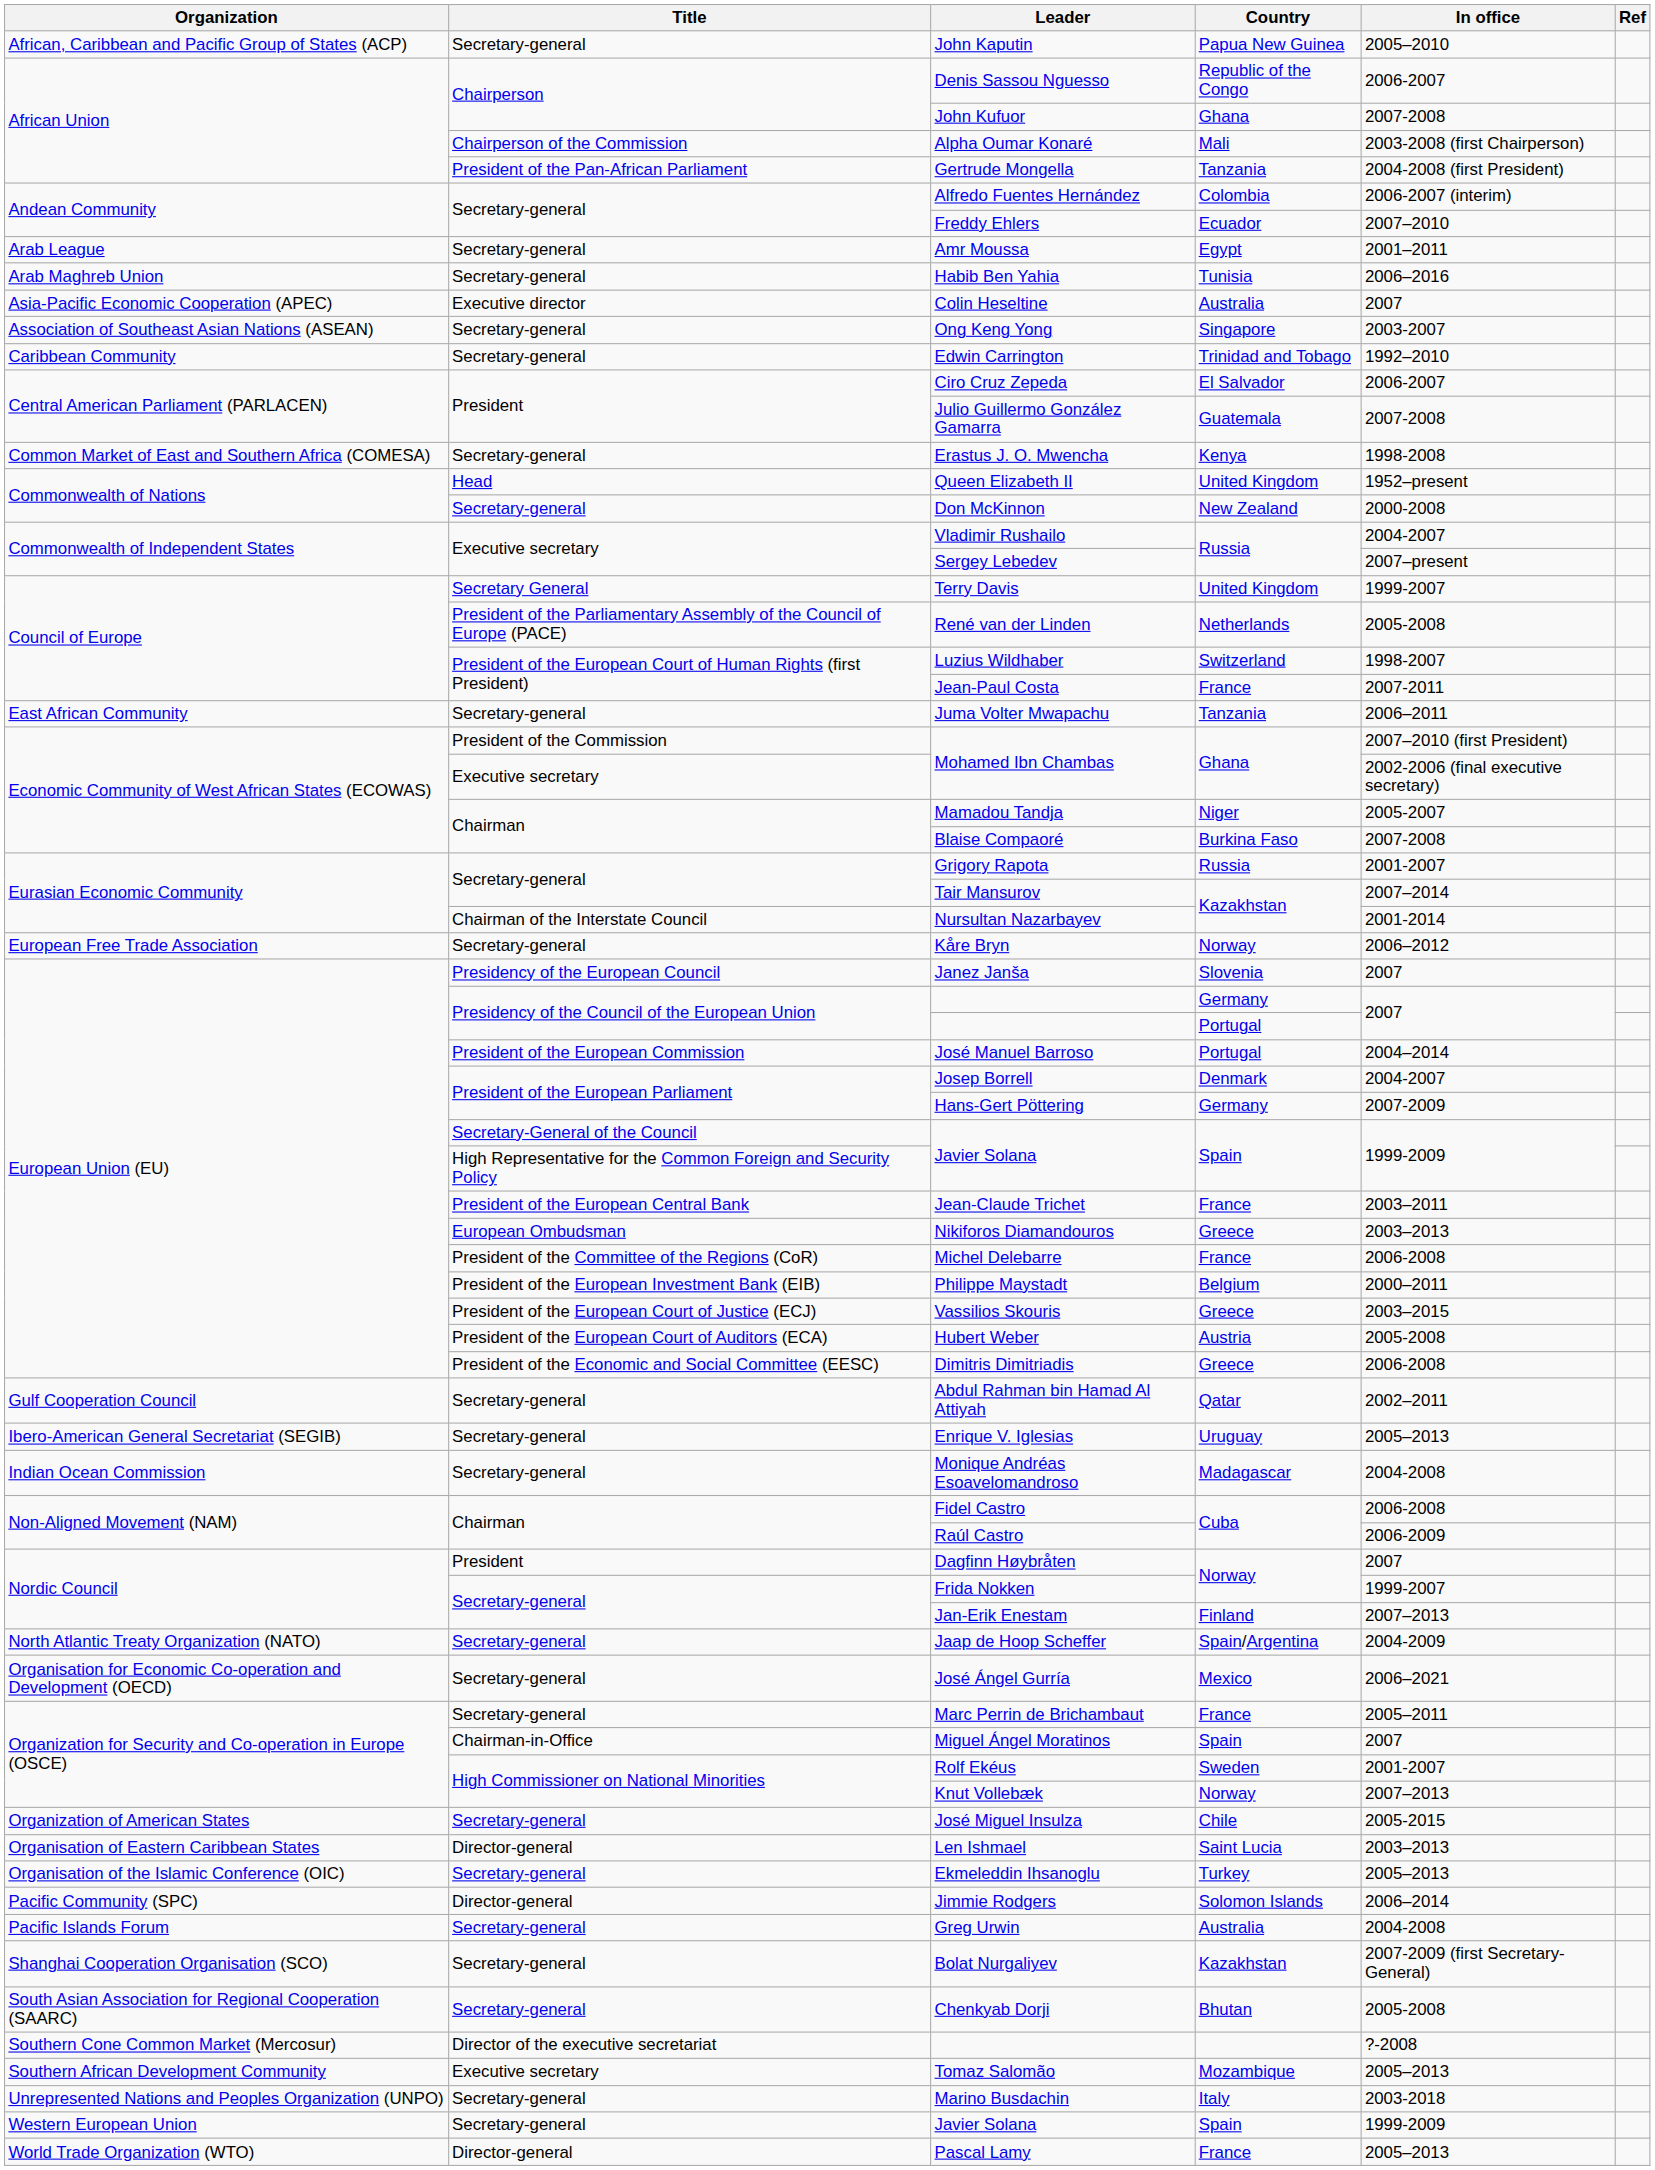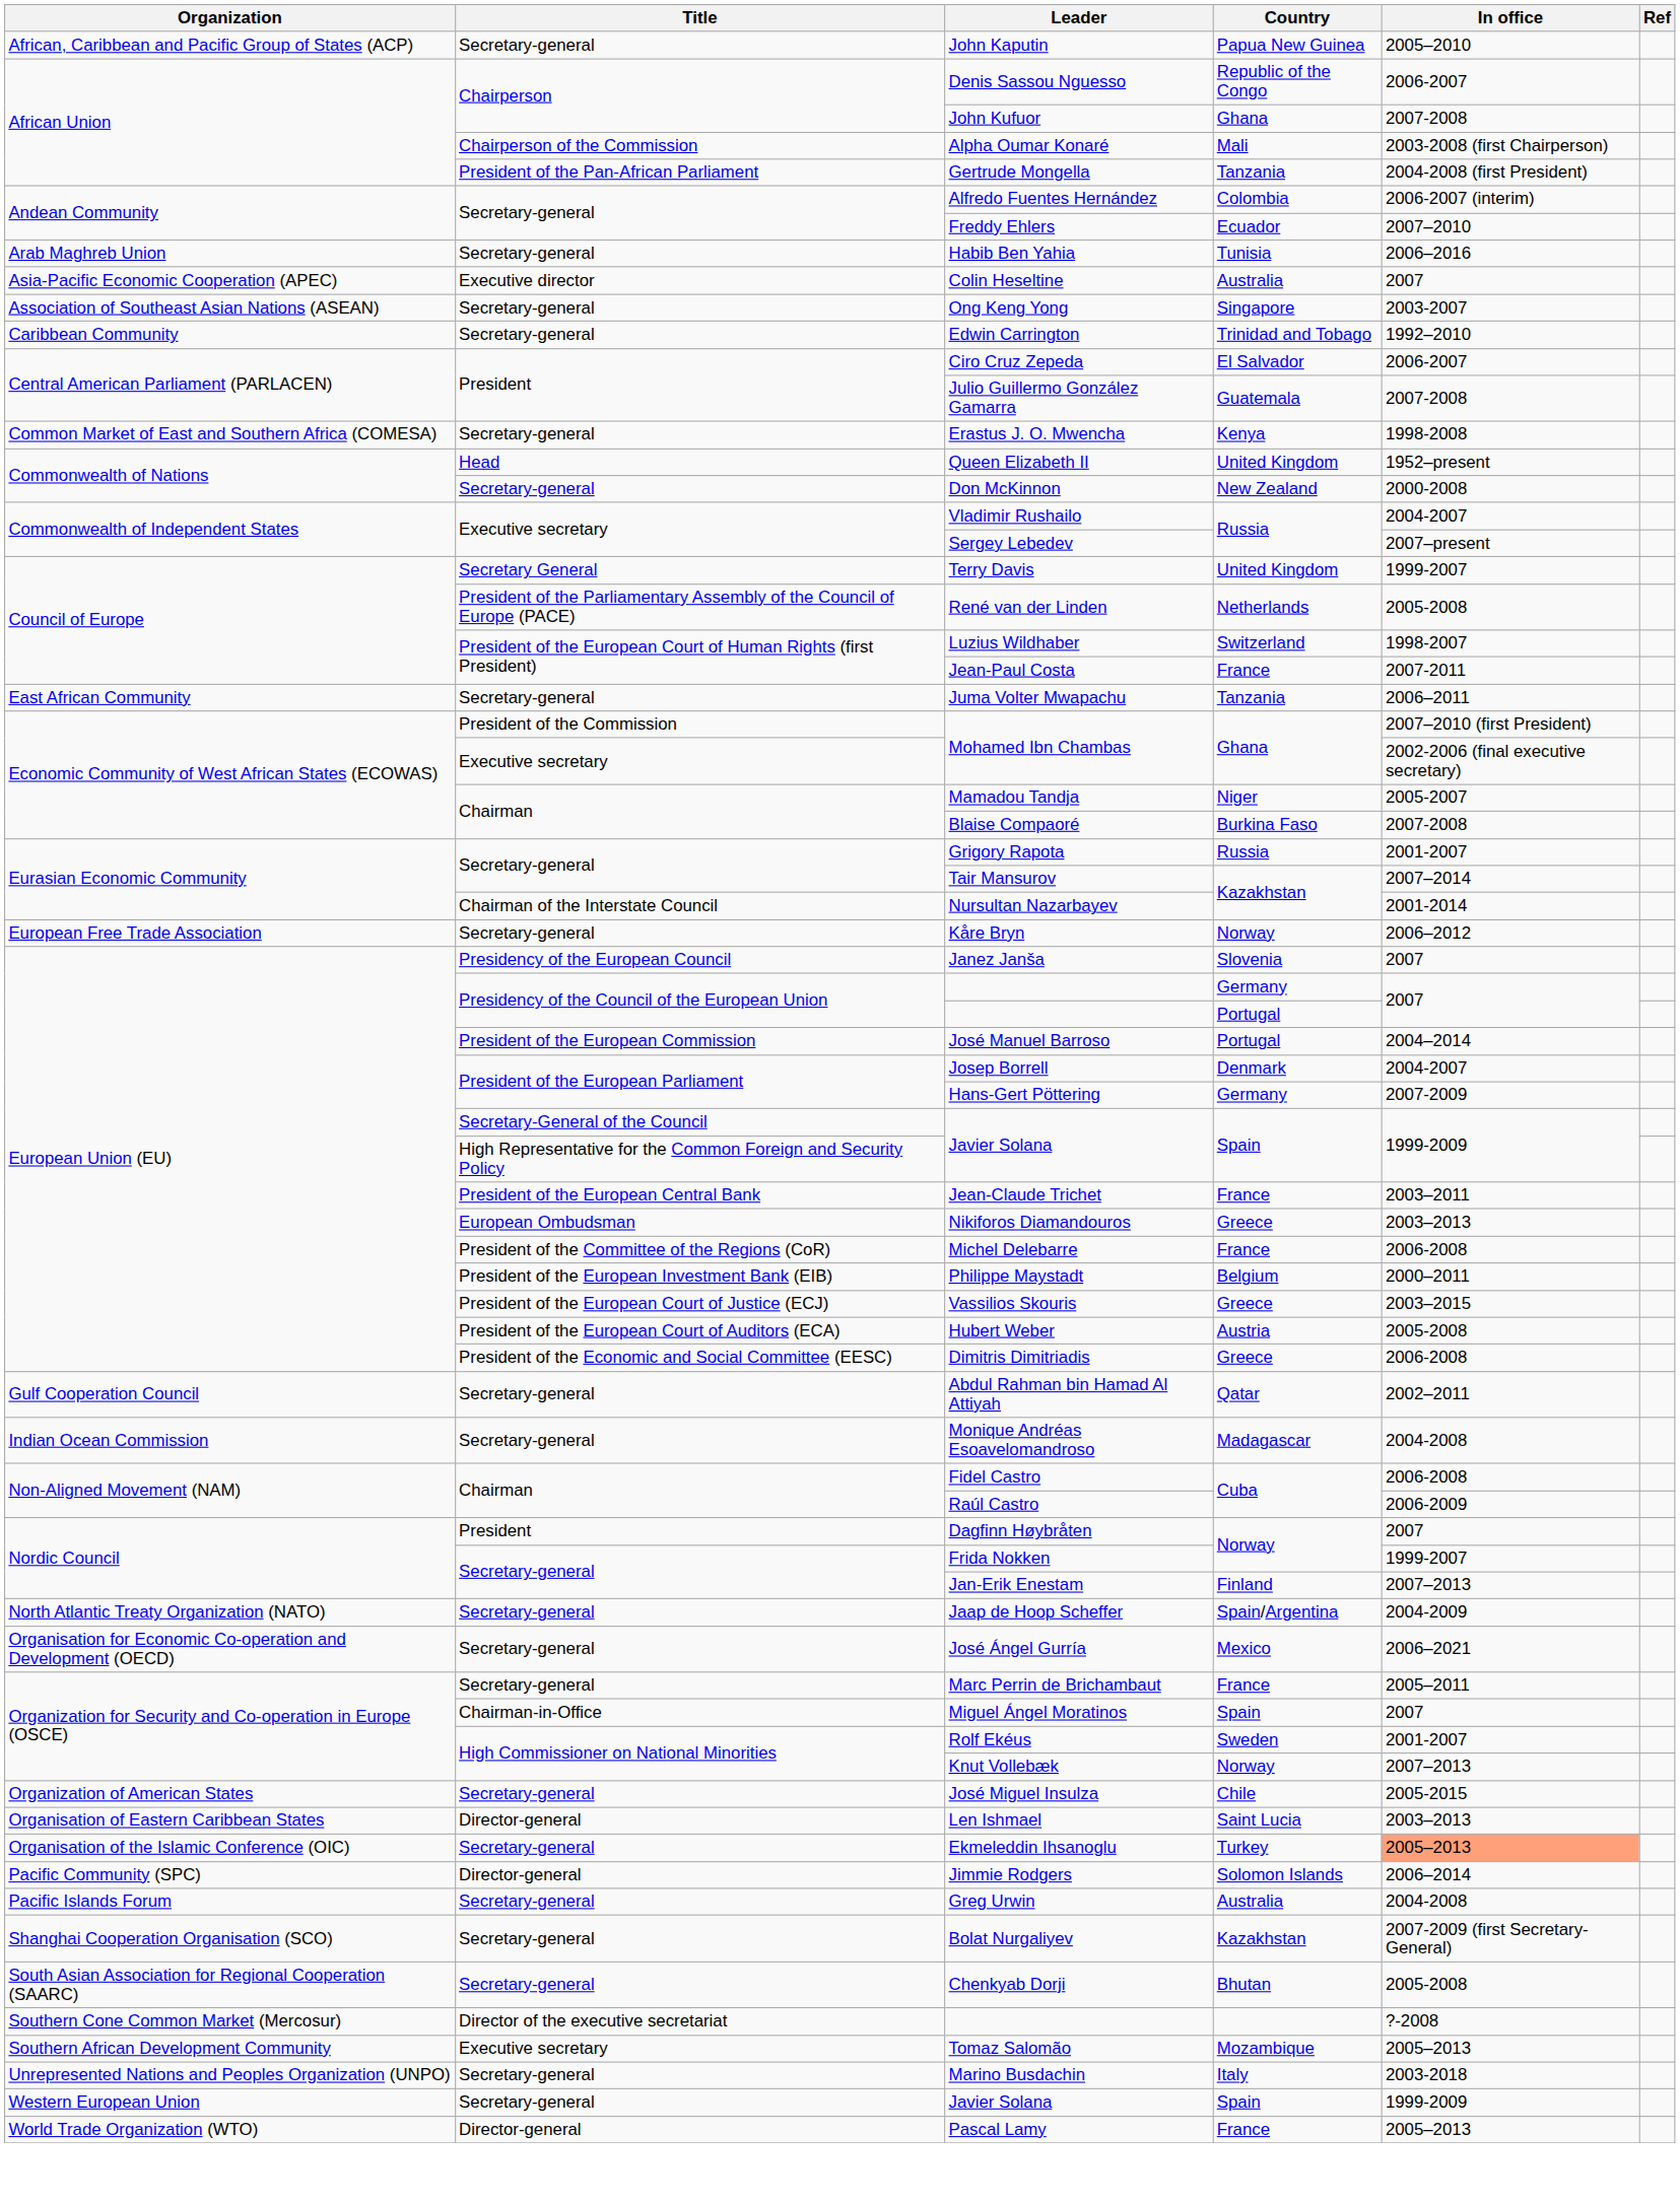- row: Arab League | Secretary-general | Amr Moussa | Egypt | 2001–2011
- row: Ibero-American General Secretariat (SEGIB) | Secretary-general | Enrique V. Iglesias | Uruguay | 2005–2013
Ekmeleddin Ihsanoglu | In office: no background -> lightsalmon background
